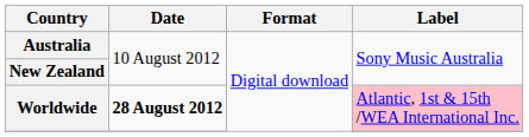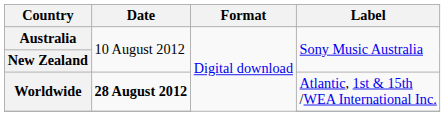Worldwide | Label: pink background -> no background
